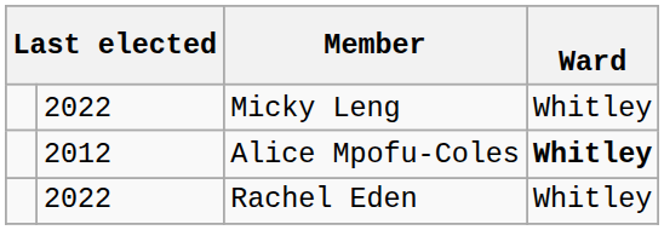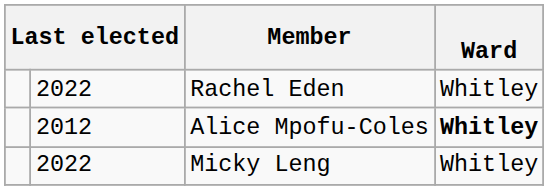rows swapped: Micky Leng <-> Rachel Eden
